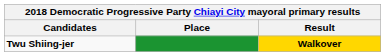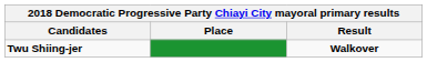Twu Shiing-jer | Result: gold background -> no background
